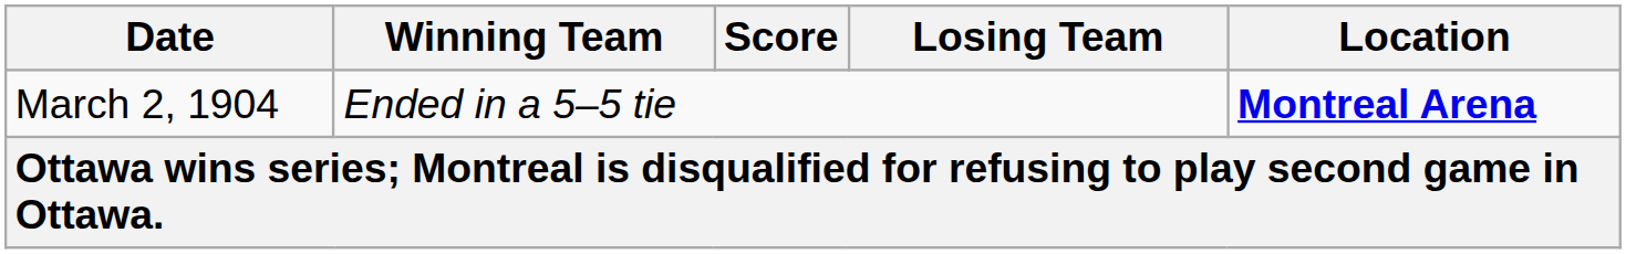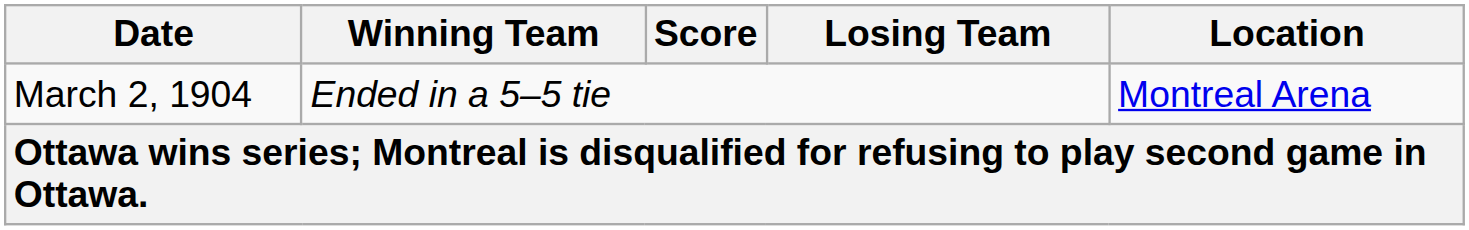March 2, 1904 | Location: bold -> normal
